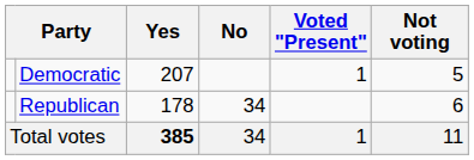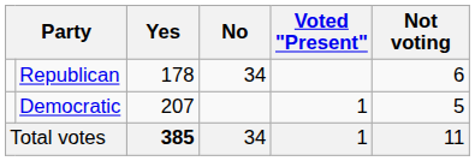rows swapped: Republican <-> Democratic
